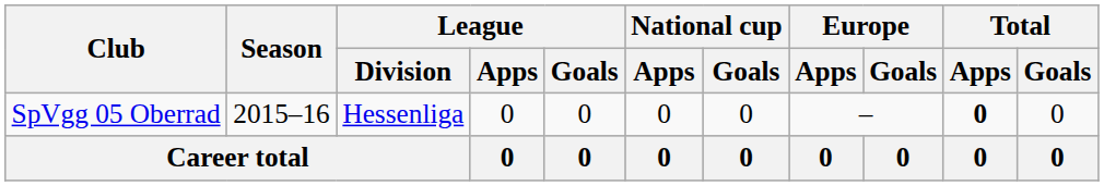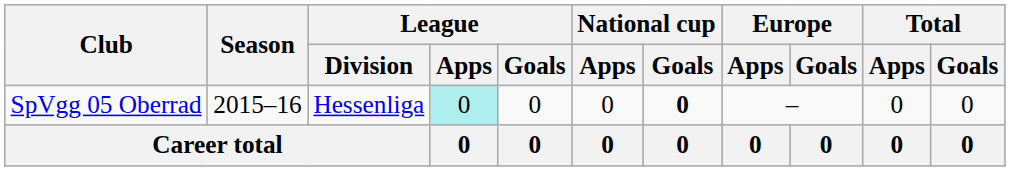SpVgg 05 Oberrad | League / Apps: no background -> paleturquoise background
SpVgg 05 Oberrad | National cup / Goals: normal -> bold
SpVgg 05 Oberrad | Total / Apps: bold -> normal
